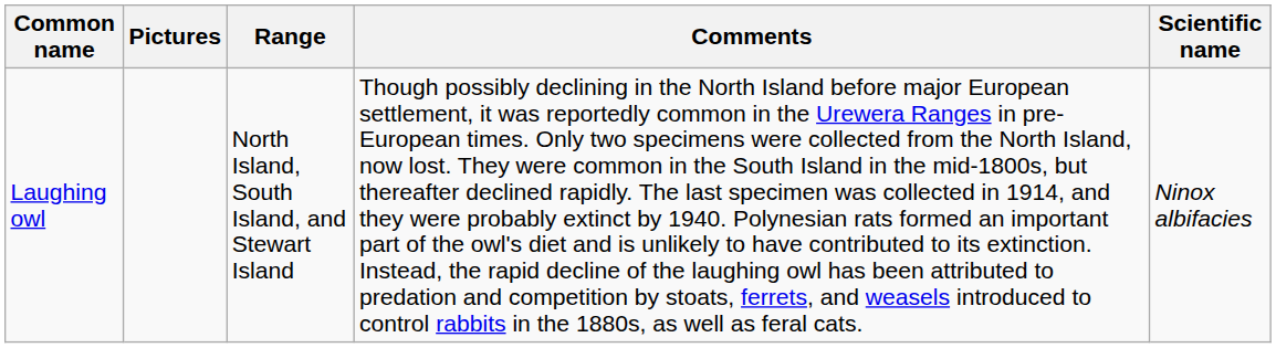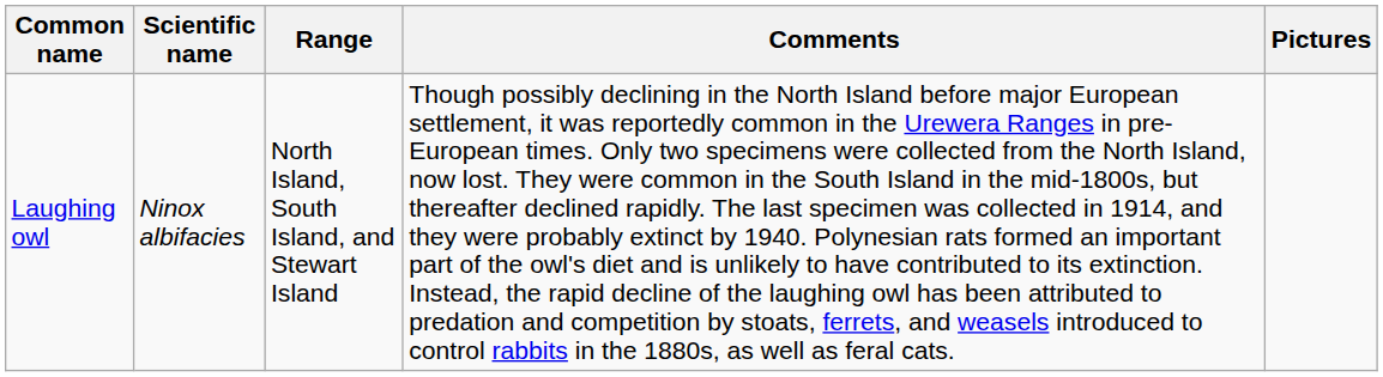columns swapped: Scientific name <-> Pictures
